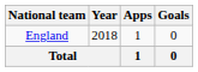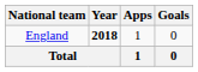England | Year: normal -> bold
